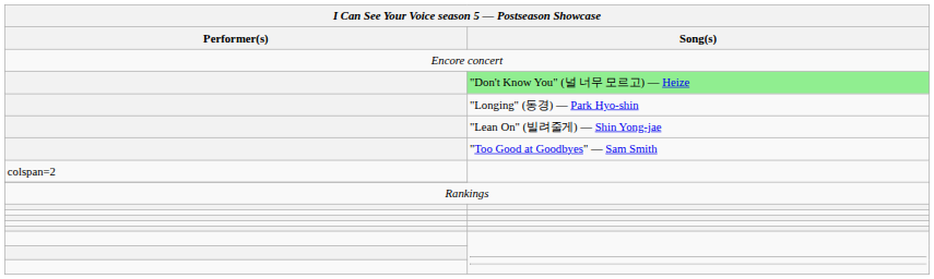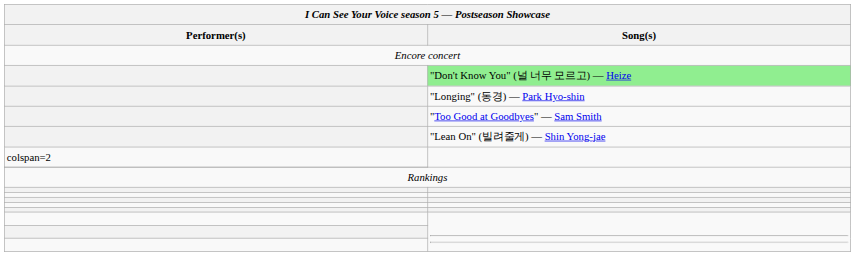row 6 | Song(s): "Lean On" (빌려줄게) — Shin Yong-jae -> "Too Good at Goodbyes" — Sam Smith
row 7 | Song(s): "Too Good at Goodbyes" — Sam Smith -> "Lean On" (빌려줄게) — Shin Yong-jae
